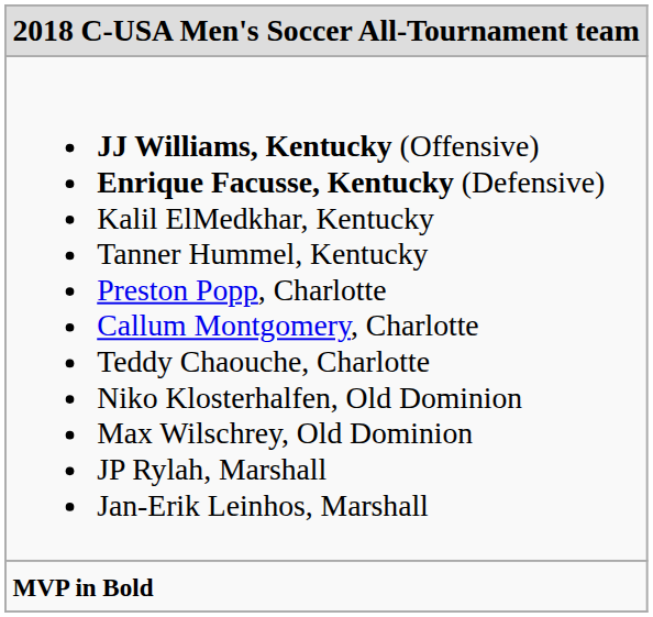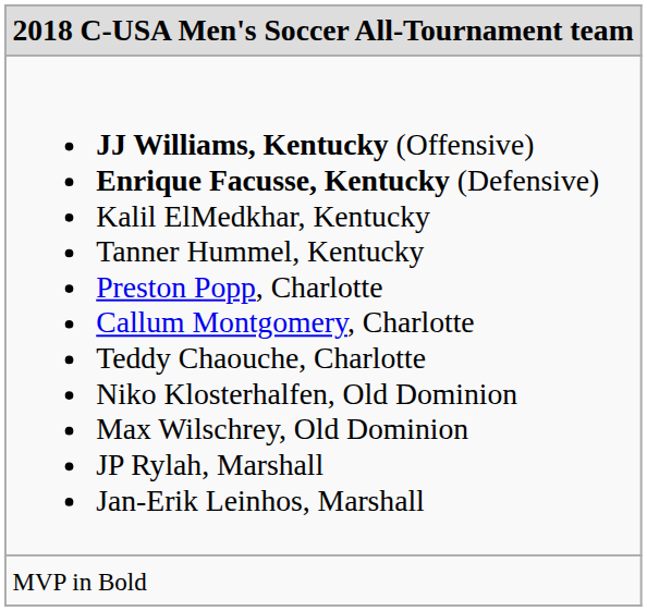MVP in Bold | column 1: bold -> normal
